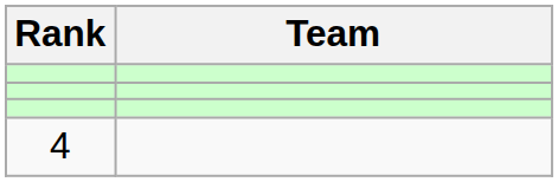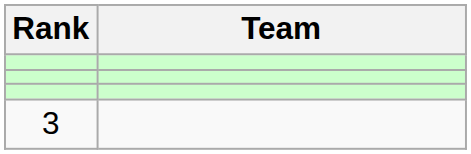row 5 | Rank: 4 -> 3
